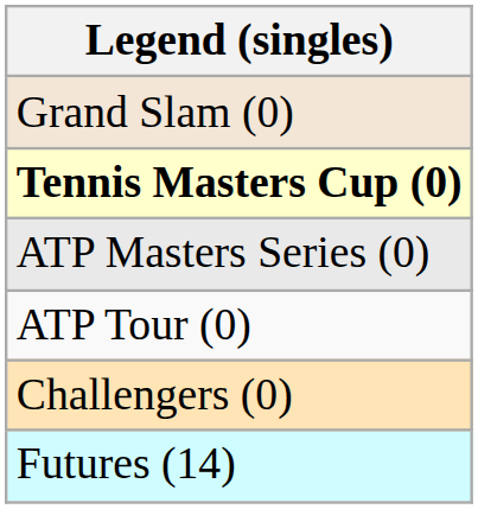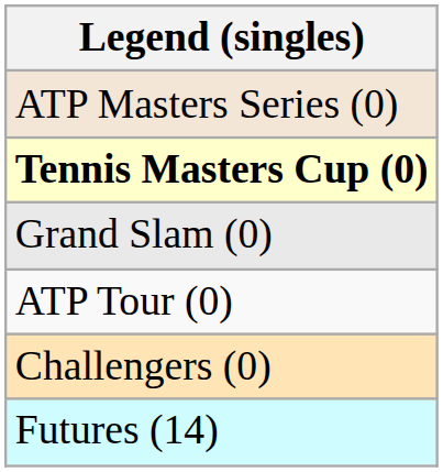row 2 | column 1: Grand Slam (0) -> ATP Masters Series (0)
row 4 | column 1: ATP Masters Series (0) -> Grand Slam (0)
